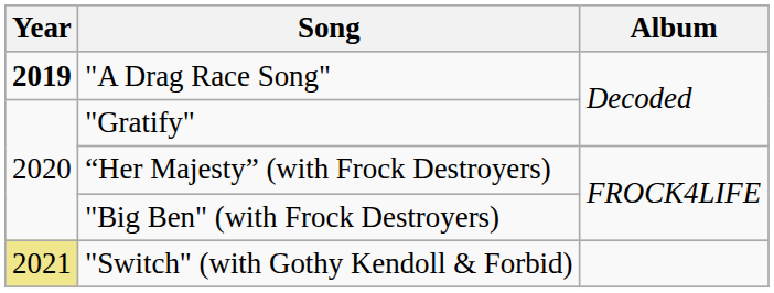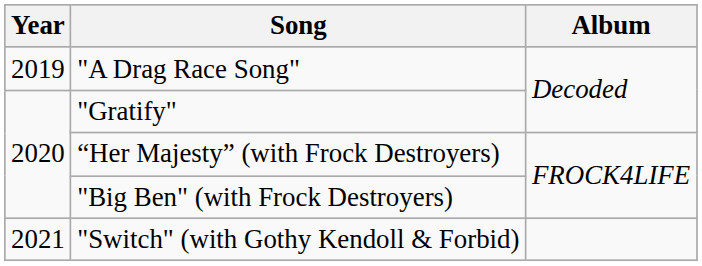"A Drag Race Song" | Year: bold -> normal
"Switch" (with Gothy Kendoll & Forbid) | Year: khaki background -> no background
